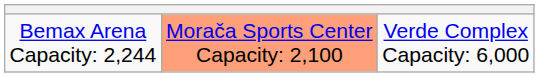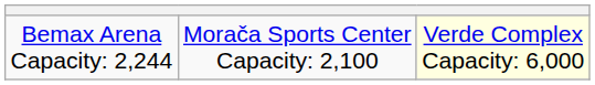Bemax Arena Capacity: 2,244 | column 2: lightsalmon background -> no background
Bemax Arena Capacity: 2,244 | column 3: no background -> lightyellow background
